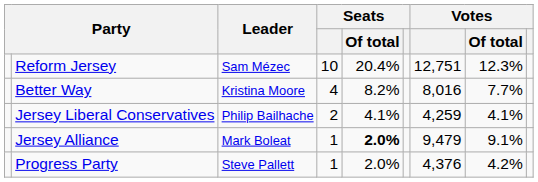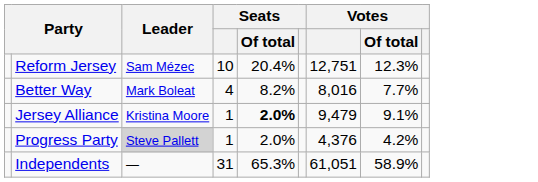Better Way | Leader: Kristina Moore -> Mark Boleat
- row: Jersey Liberal Conservatives | Philip Bailhache | 2 | 4.1% | 4,259 | 4.1%
Jersey Alliance | Leader: Mark Boleat -> Kristina Moore
Progress Party | Leader: no background -> lightgrey background
+ row: Independents | — | 31 | 65.3% | 61,051 | 58.9%
